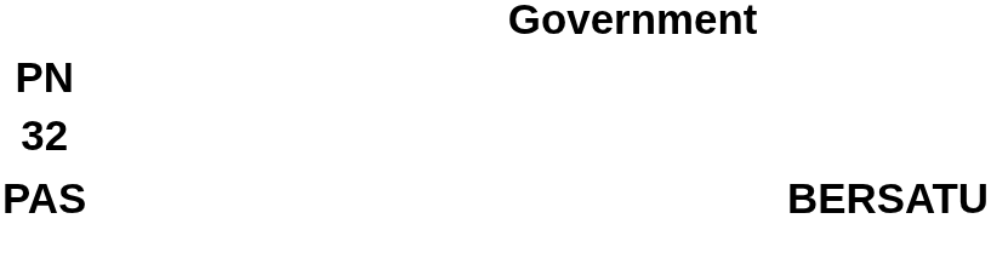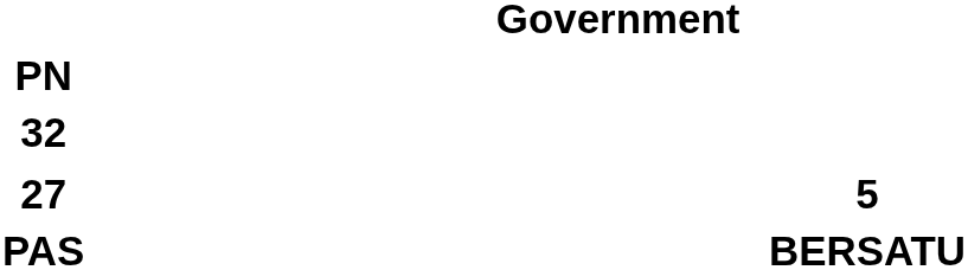+ row: 27 | 5
